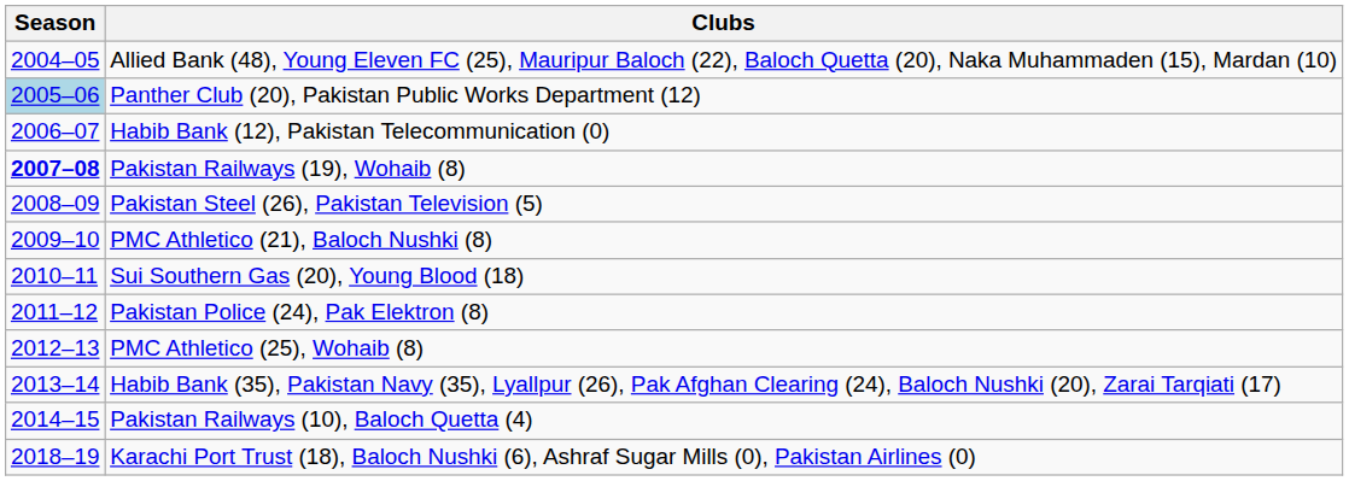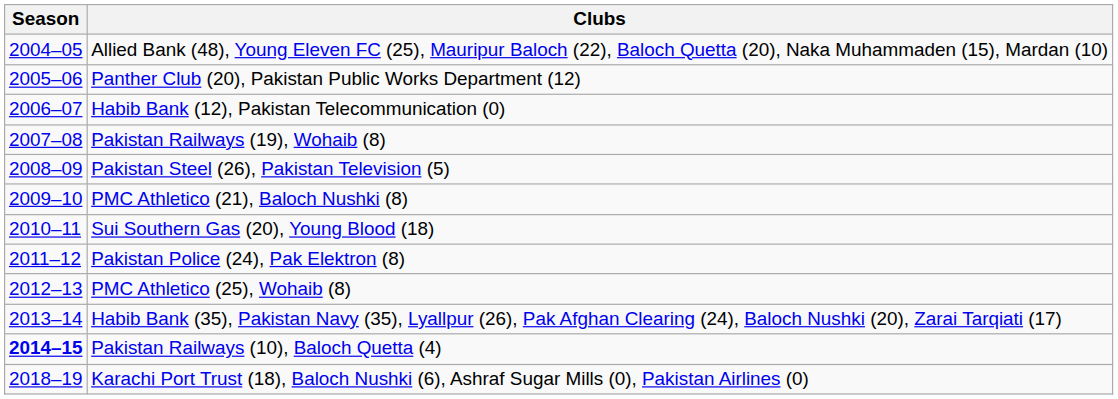Panther Club (20), Pakistan Public Works Department (12) | Season: lightblue background -> no background
Pakistan Railways (19), Wohaib (8) | Season: bold -> normal
Pakistan Railways (10), Baloch Quetta (4) | Season: normal -> bold
